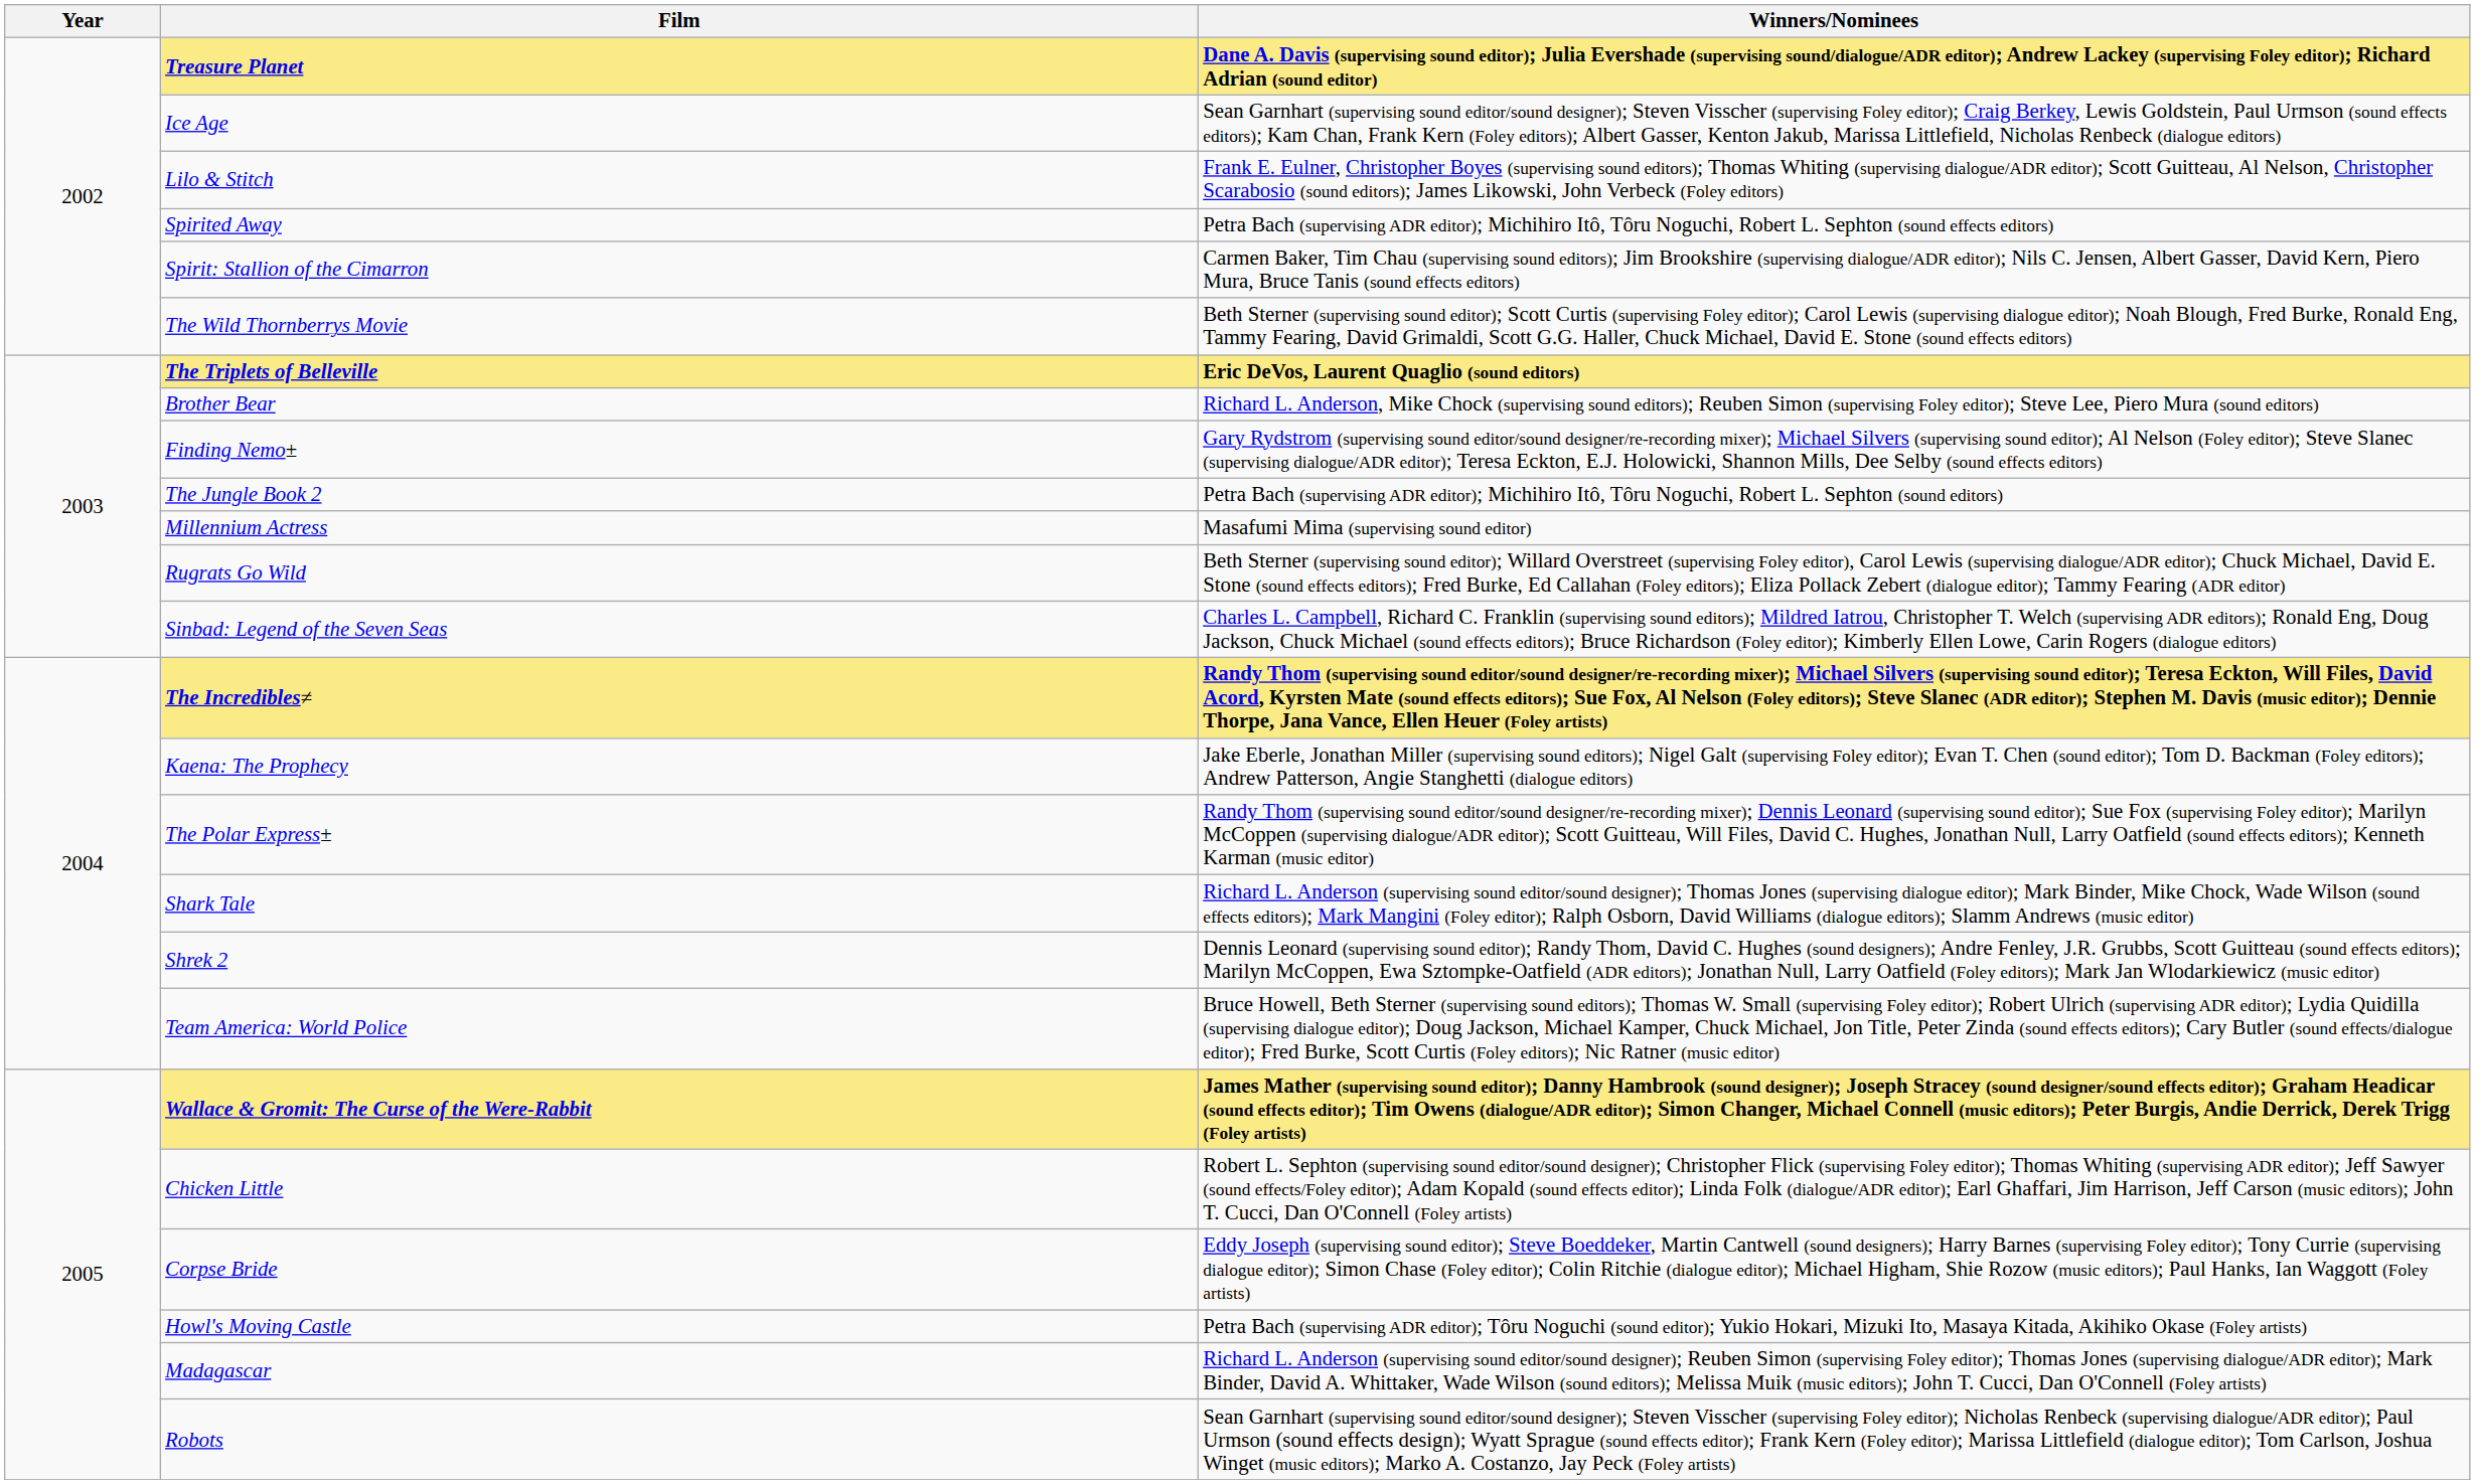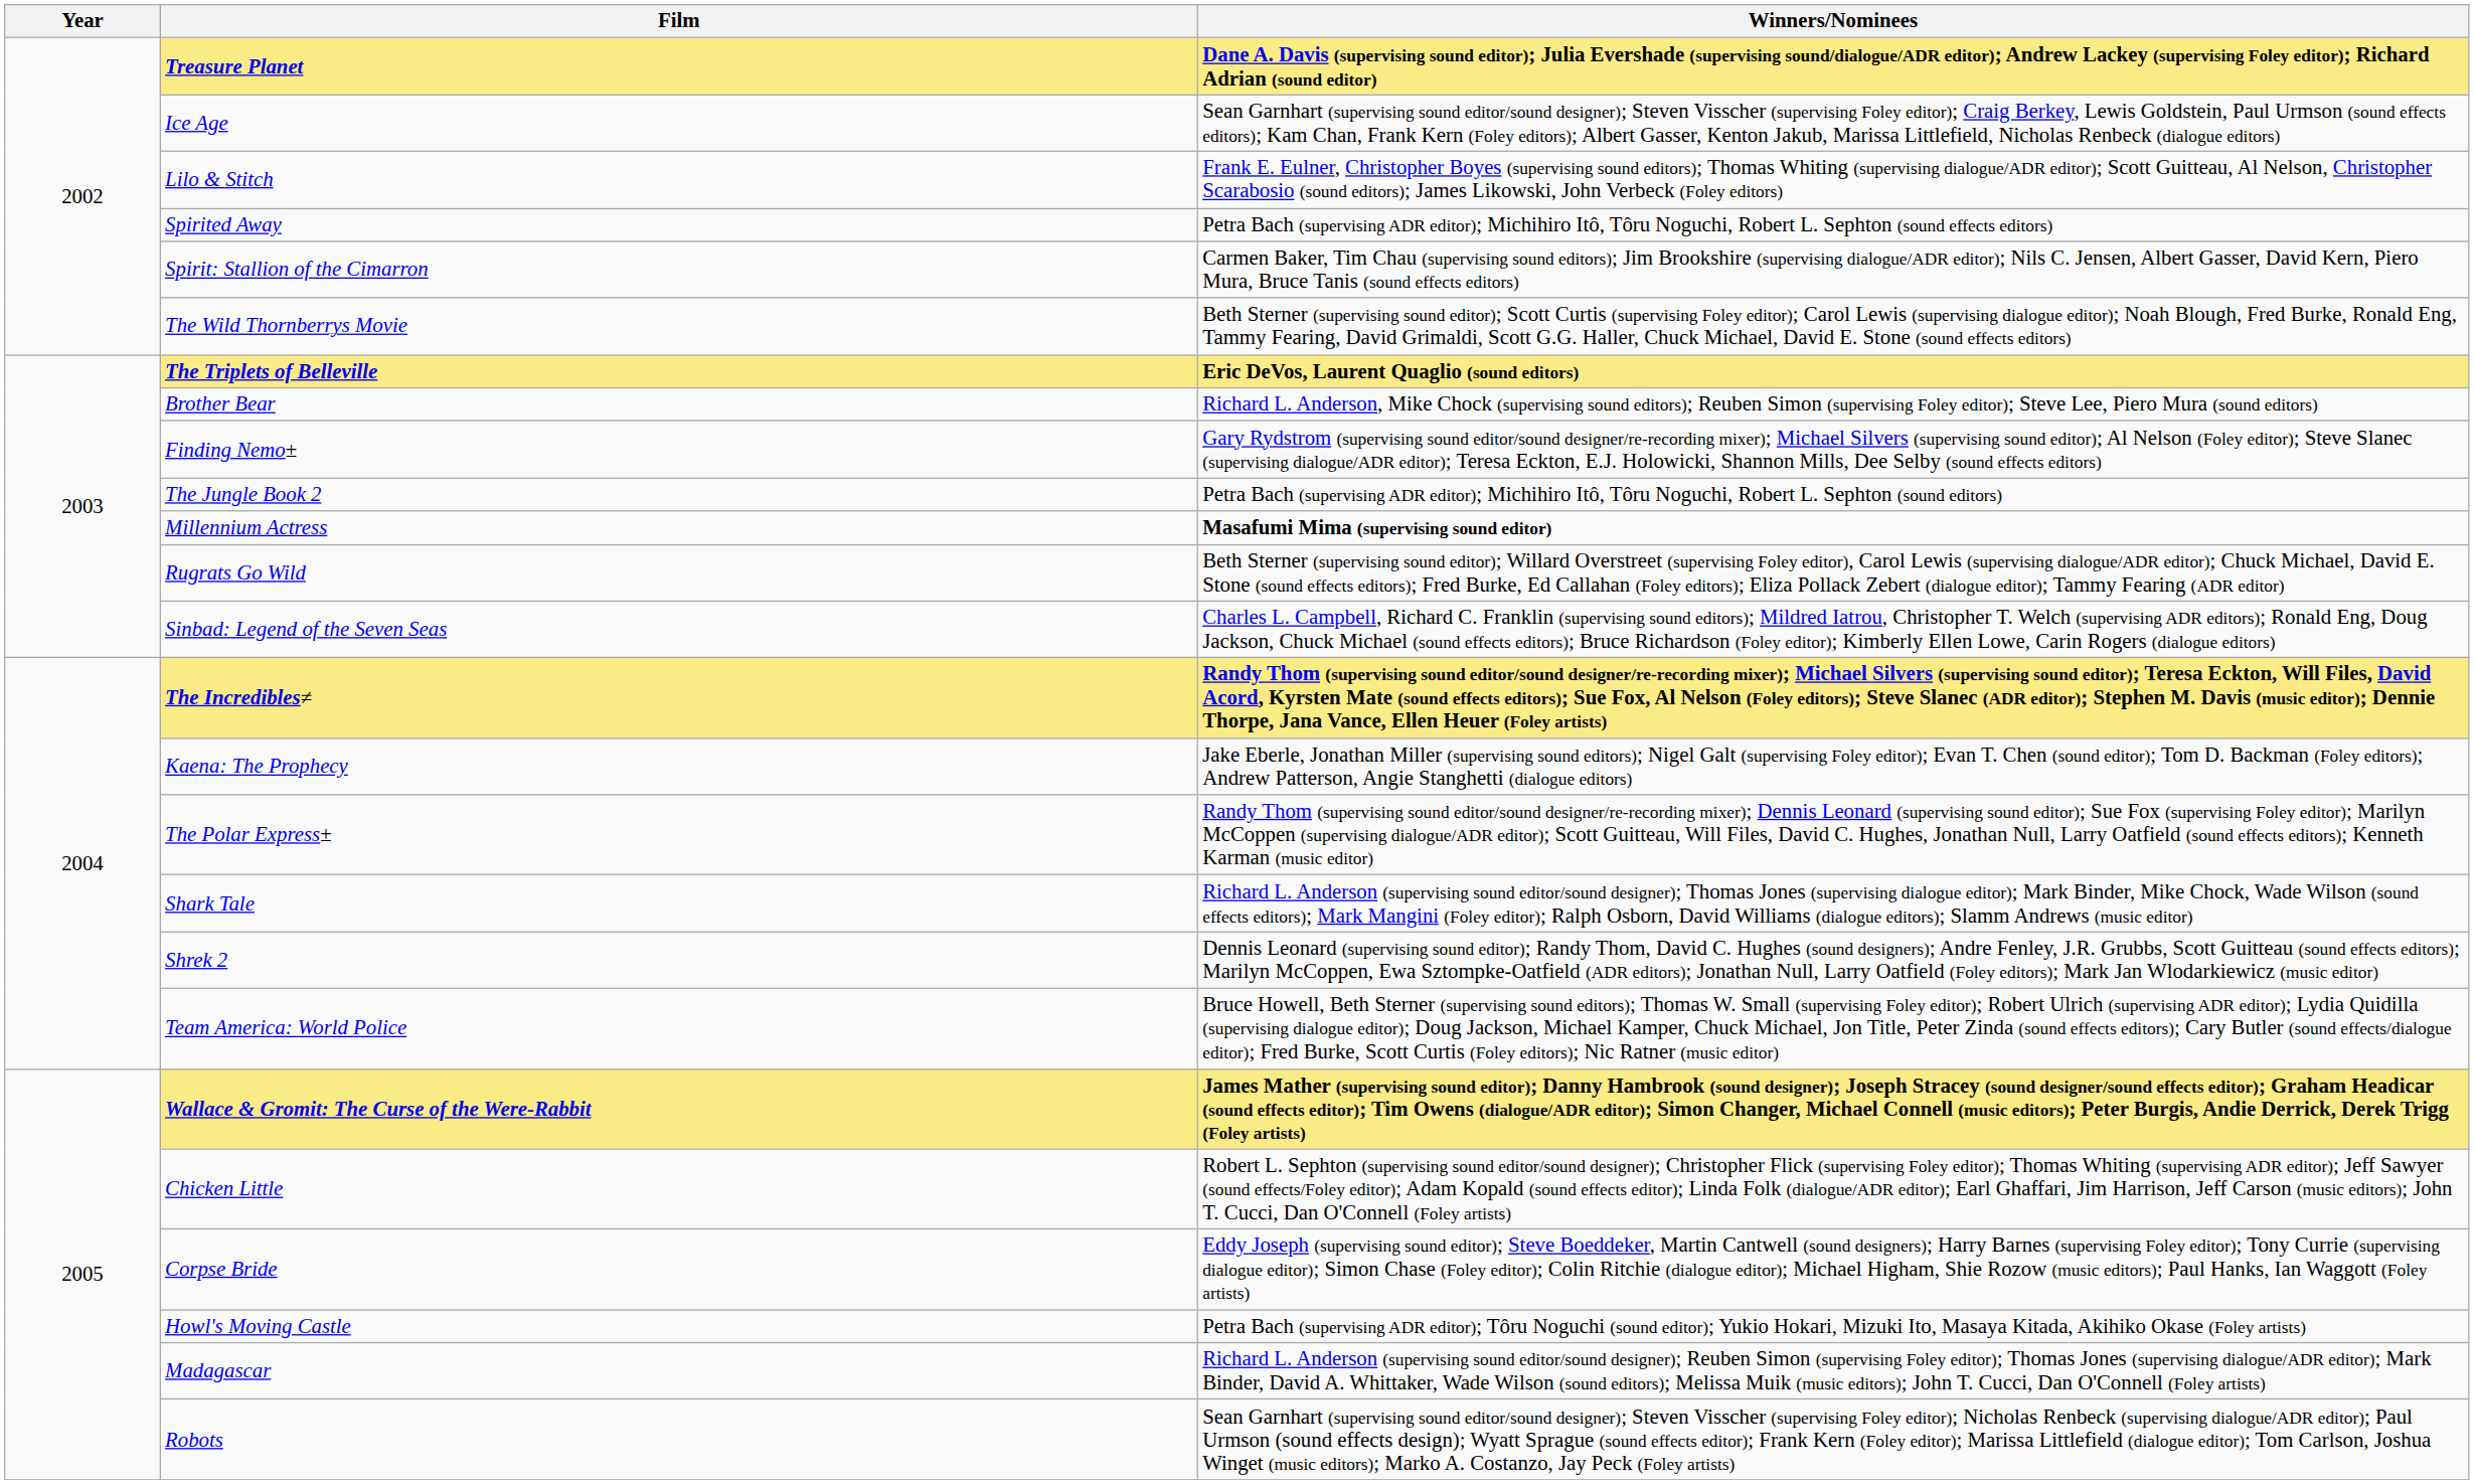Millennium Actress | Winners/Nominees: normal -> bold
